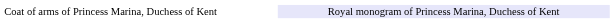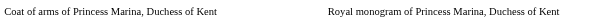Coat of arms of Princess Marina, Duchess of Kent | column 2: lavender background -> no background
